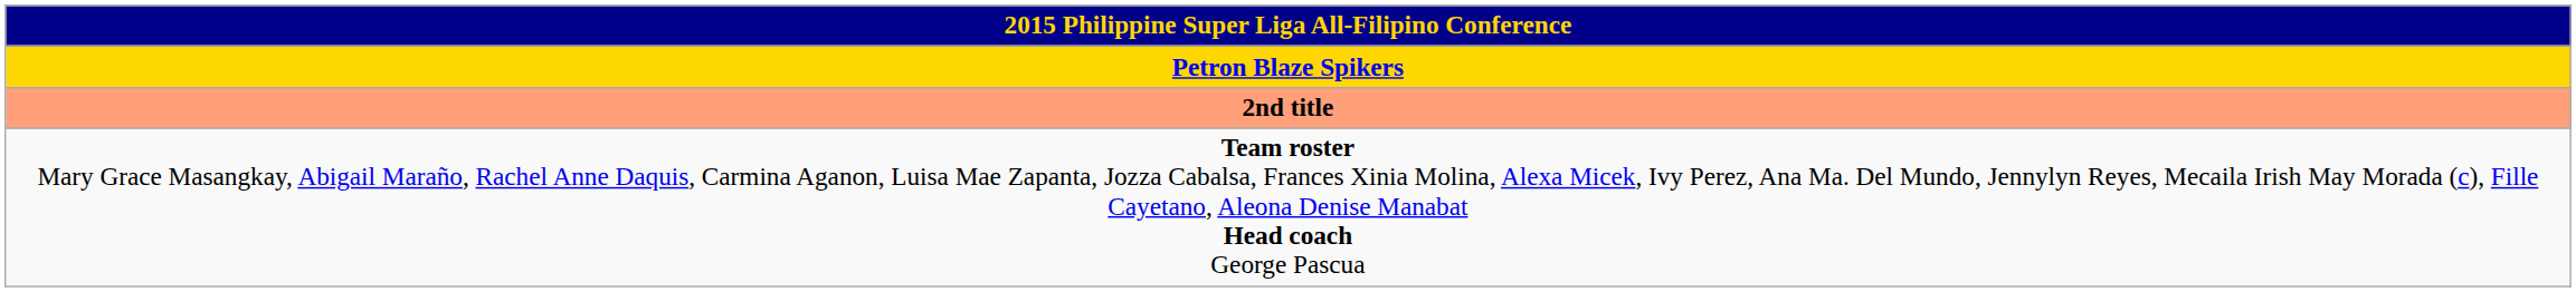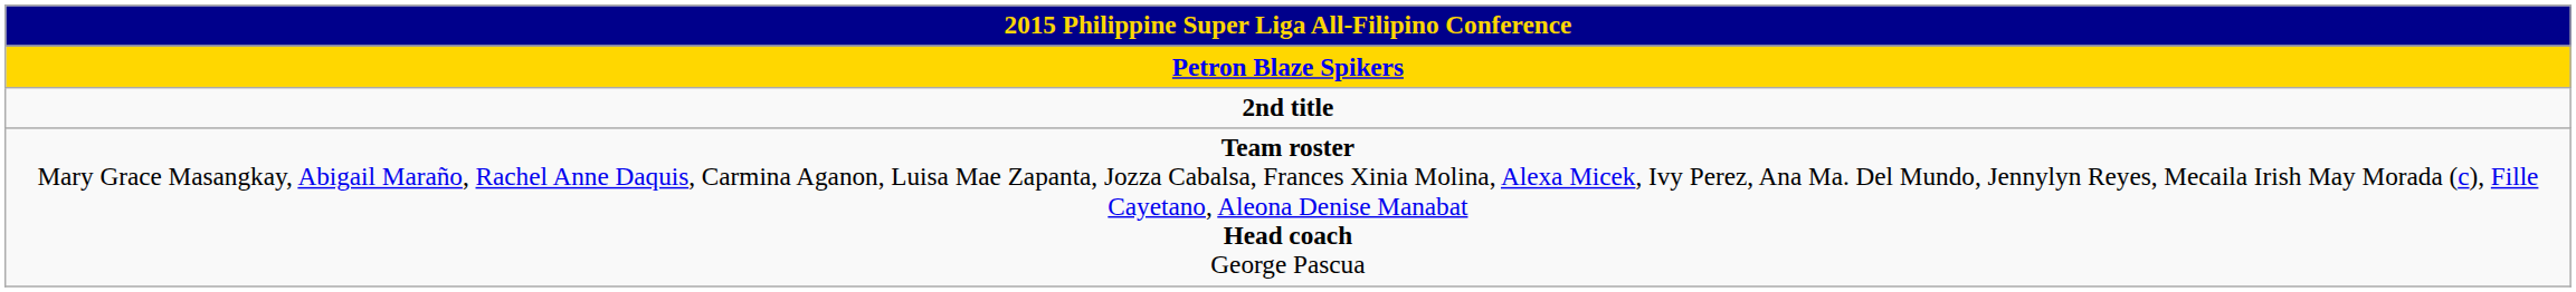row 3 | column 1: lightsalmon background -> no background
